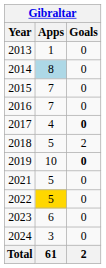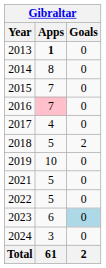2013 | Apps: normal -> bold
2014 | Apps: lightblue background -> no background
2016 | Apps: no background -> pink background
2017 | Goals: bold -> normal
2019 | Goals: bold -> normal
2022 | Apps: gold background -> no background
2023 | Goals: no background -> lightblue background
